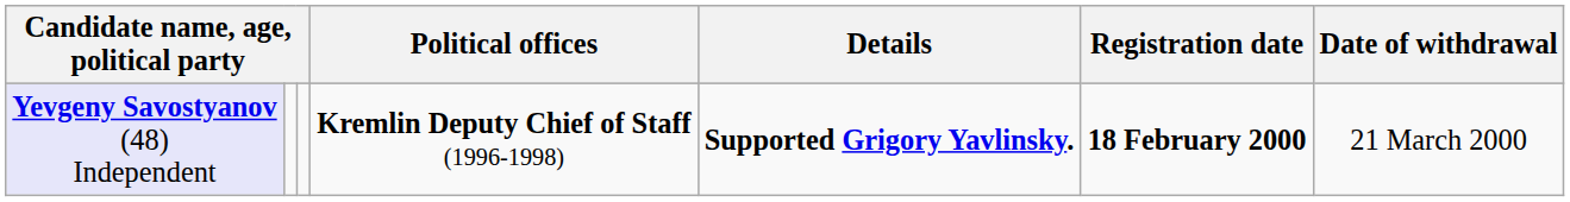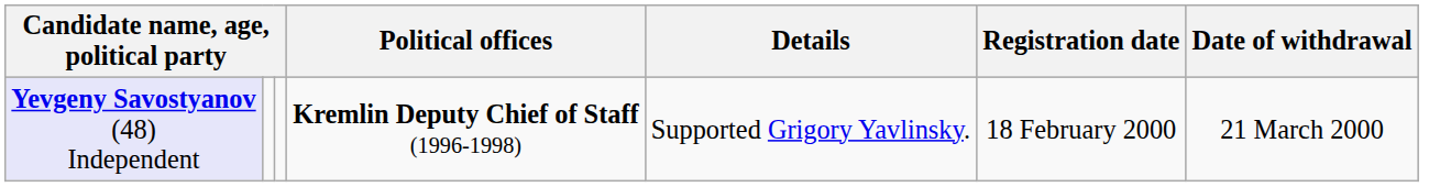Yevgeny Savostyanov (48) Independent | Details: bold -> normal
Yevgeny Savostyanov (48) Independent | Registration date: bold -> normal
